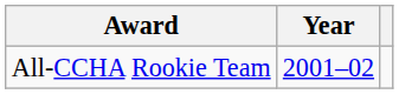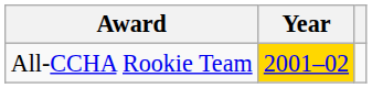row 2 | Year: no background -> gold background
